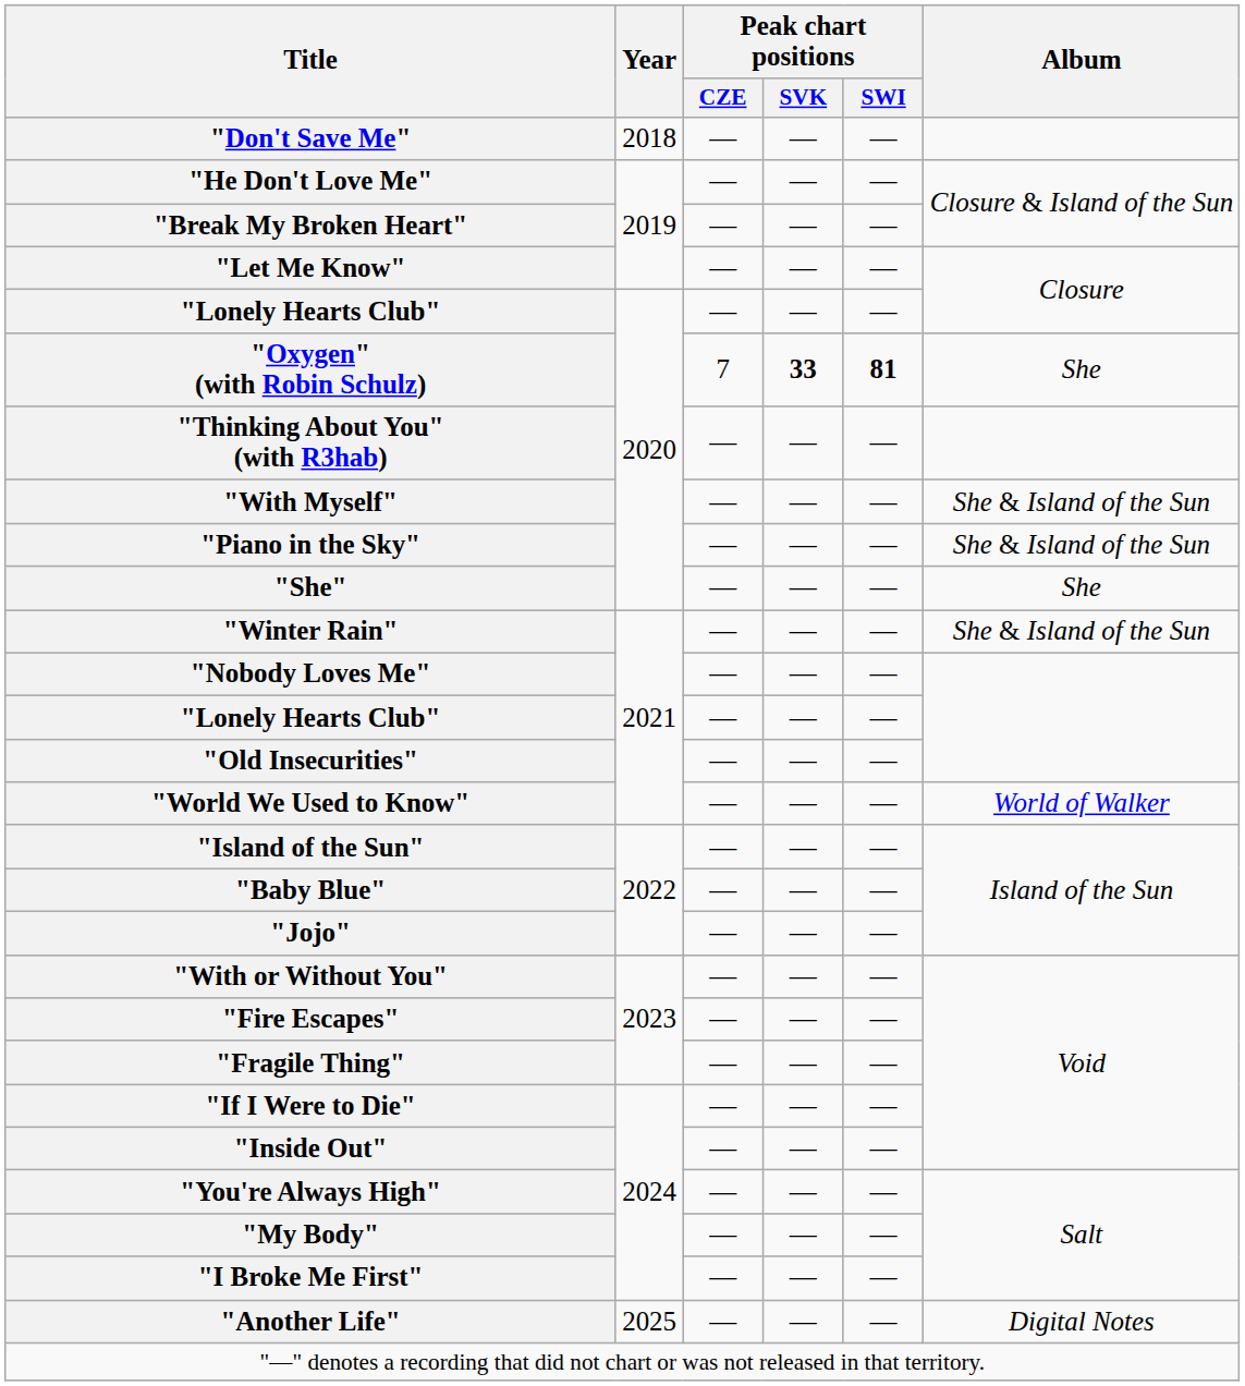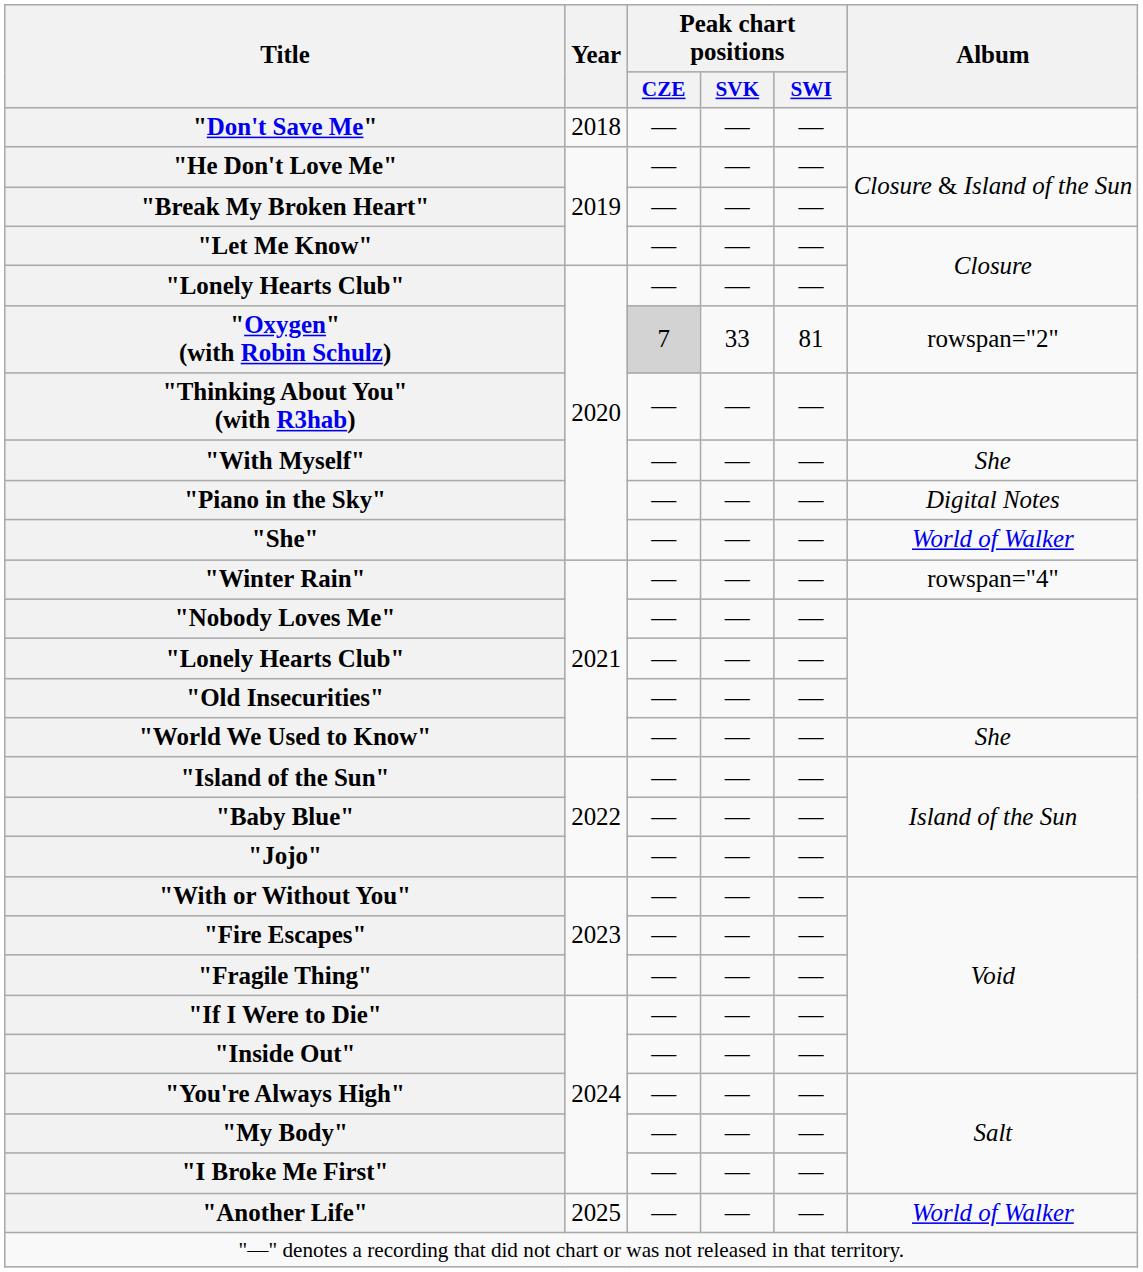"Oxygen" (with Robin Schulz) | Peak chart positions / CZE: no background -> lightgrey background
"Oxygen" (with Robin Schulz) | Peak chart positions / SVK: bold -> normal
"Oxygen" (with Robin Schulz) | Peak chart positions / SWI: bold -> normal
"Oxygen" (with Robin Schulz) | Album: She -> rowspan="2"
"With Myself" | Album: She & Island of the Sun -> She
"Piano in the Sky" | Album: She & Island of the Sun -> Digital Notes
"She" | Album: She -> World of Walker
"Winter Rain" | Album: She & Island of the Sun -> rowspan="4"
"World We Used to Know" | Album: World of Walker -> She
"Another Life" | Album: Digital Notes -> World of Walker
